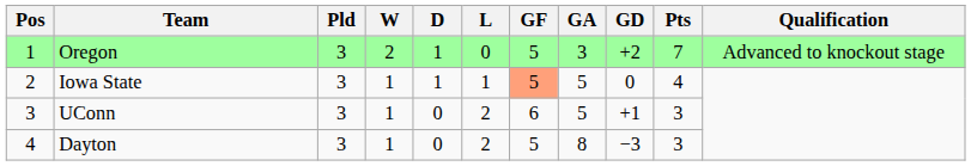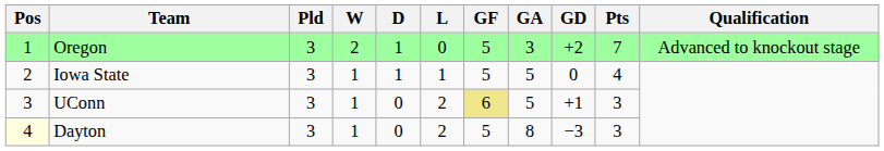Iowa State | GF: lightsalmon background -> no background
UConn | GF: no background -> khaki background
Dayton | Pos: no background -> lightyellow background
